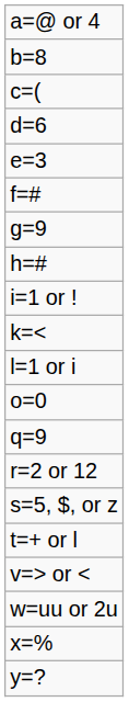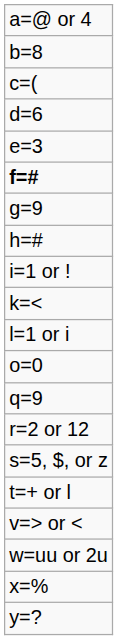row 6 | column 1: normal -> bold
